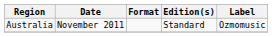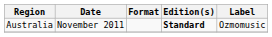Australia | Edition(s): normal -> bold
